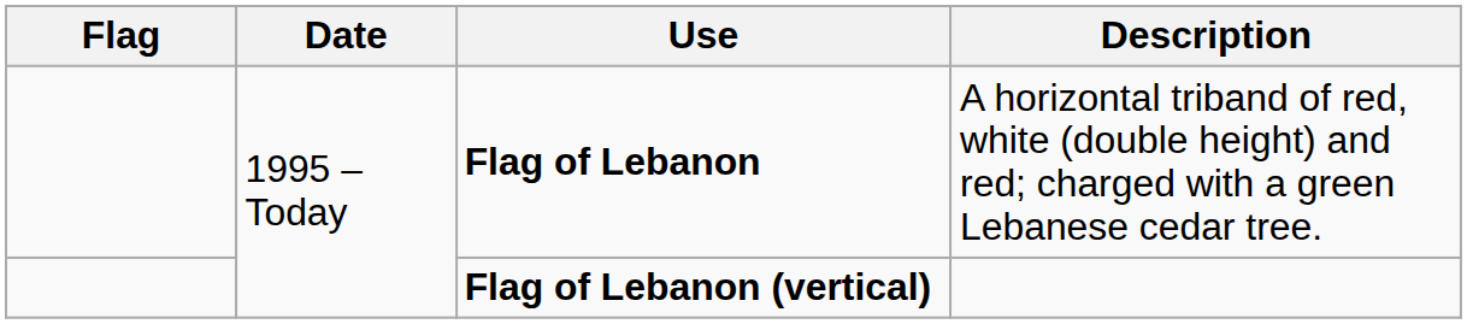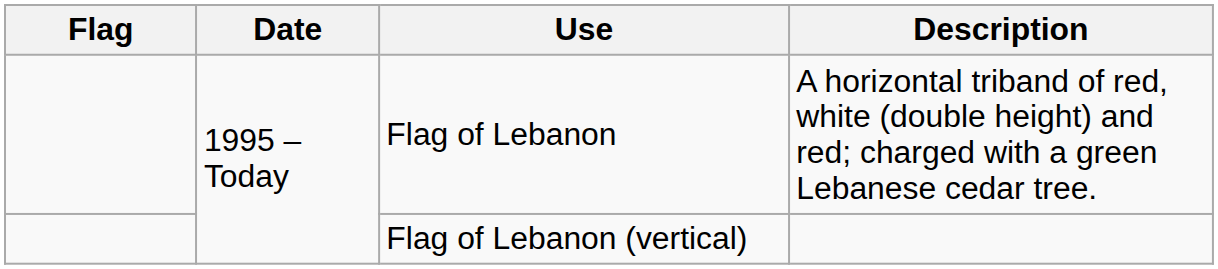Flag of Lebanon | Use: bold -> normal
Flag of Lebanon (vertical) | Use: bold -> normal
